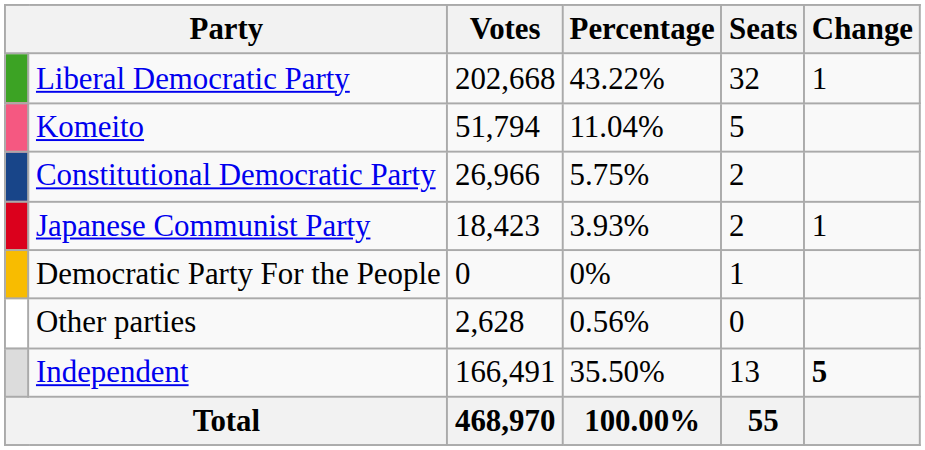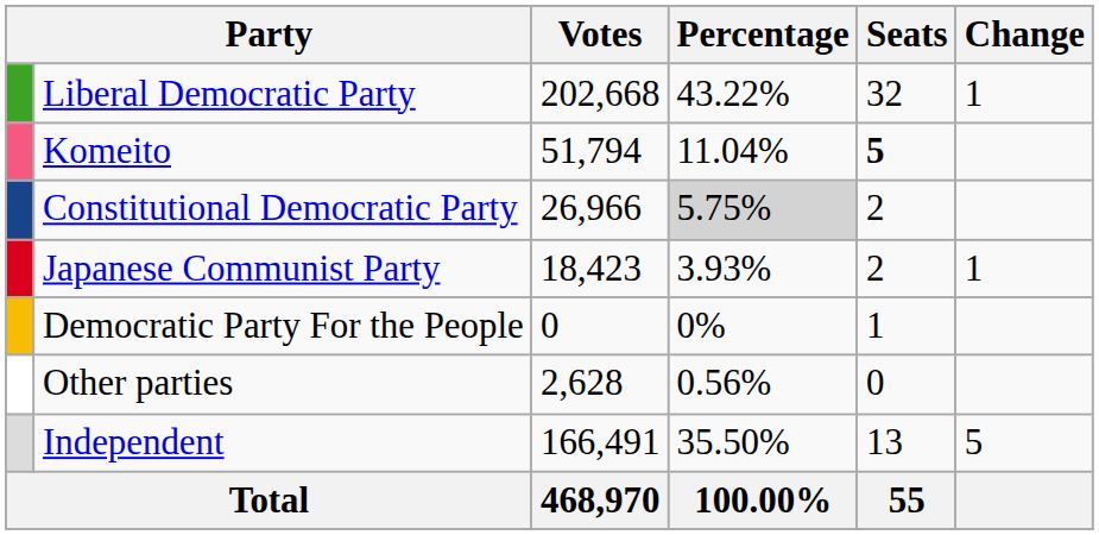Komeito | Seats: normal -> bold
Constitutional Democratic Party | Percentage: no background -> lightgrey background
Independent | Change: bold -> normal
